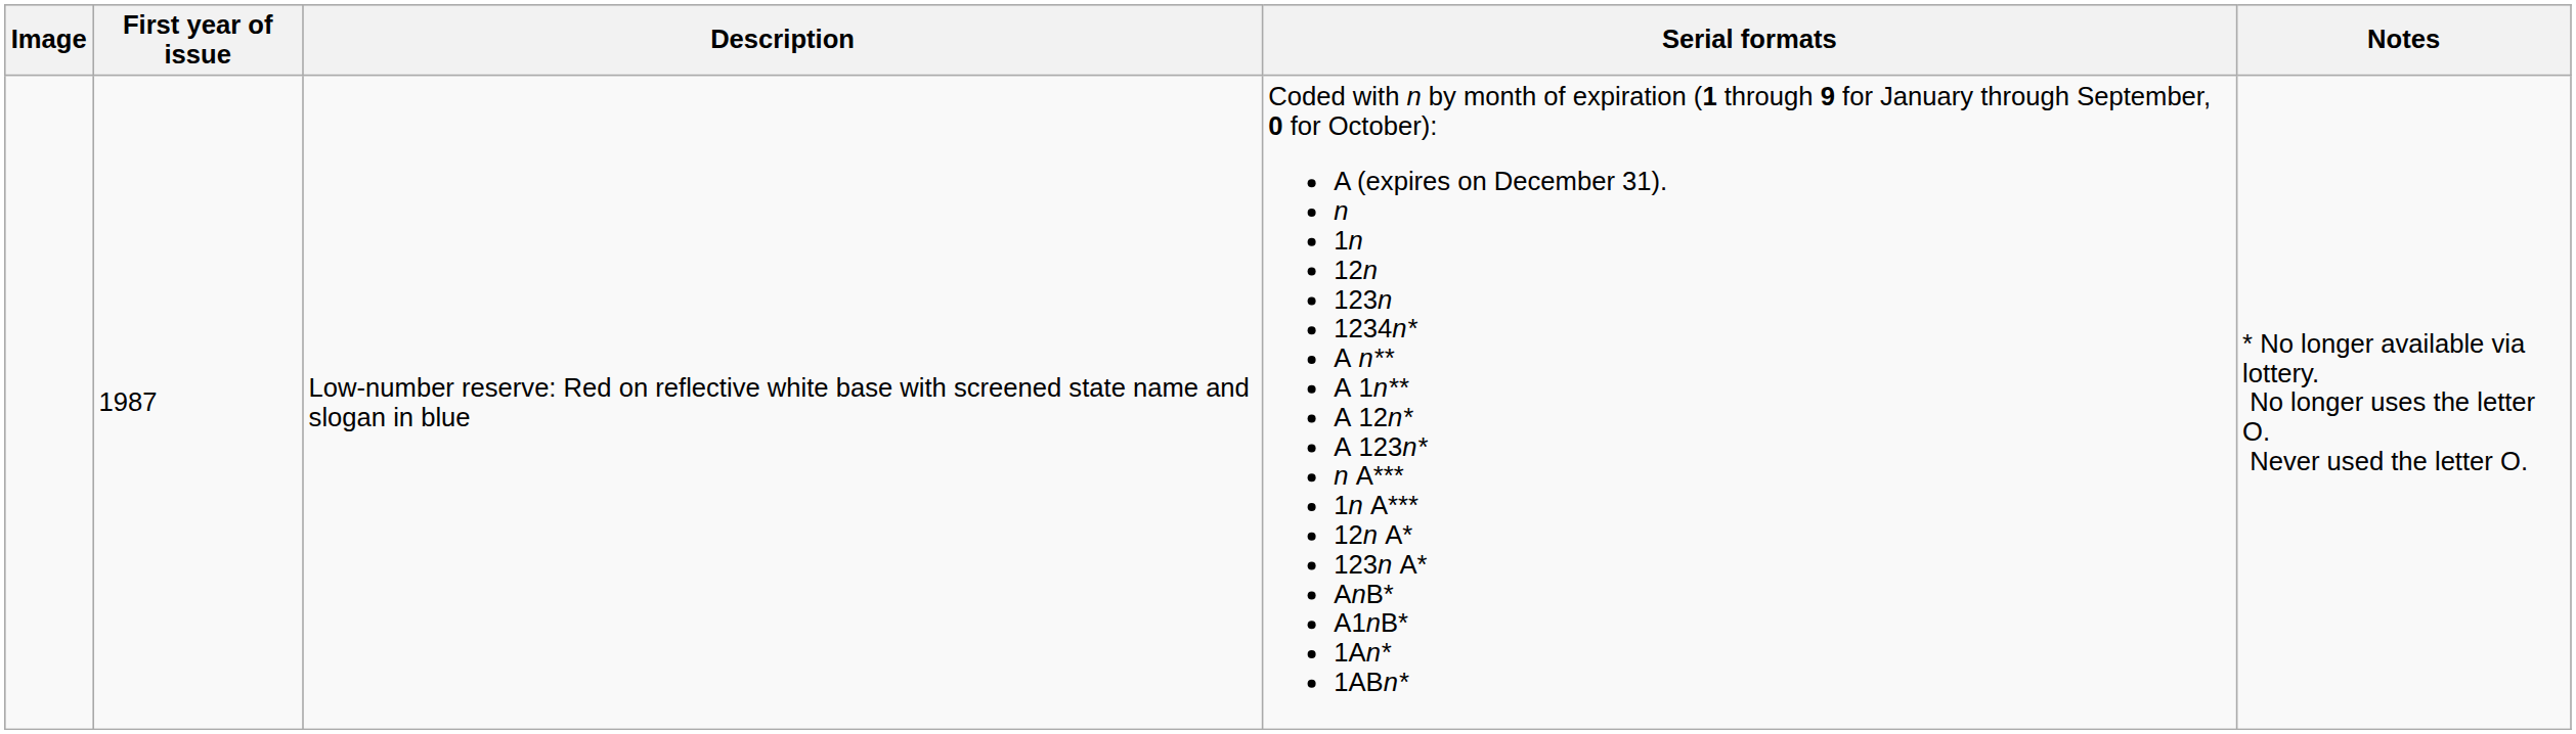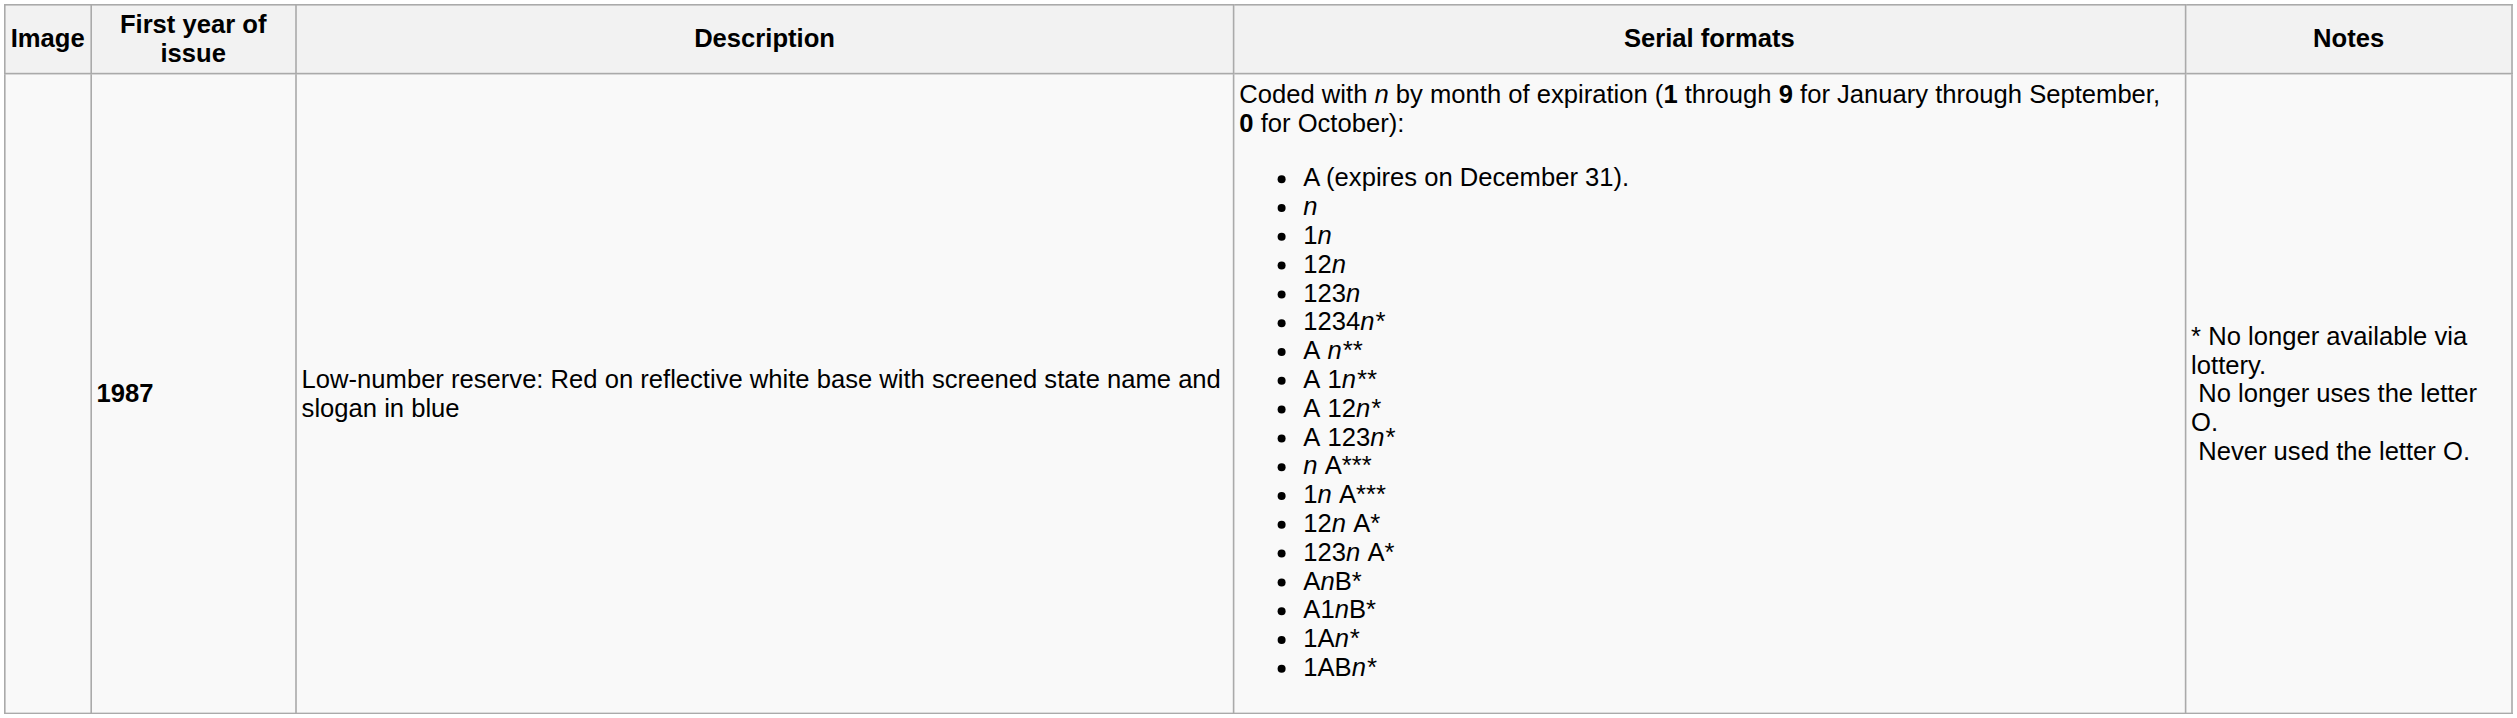row 2 | First year of issue: normal -> bold
